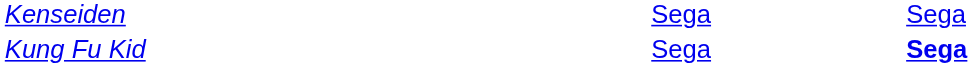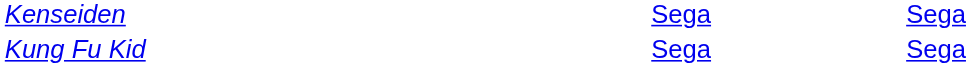Kung Fu Kid | column 3: bold -> normal
